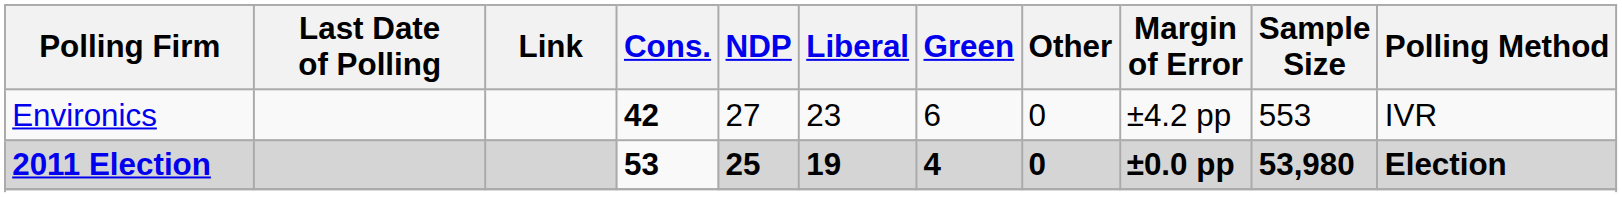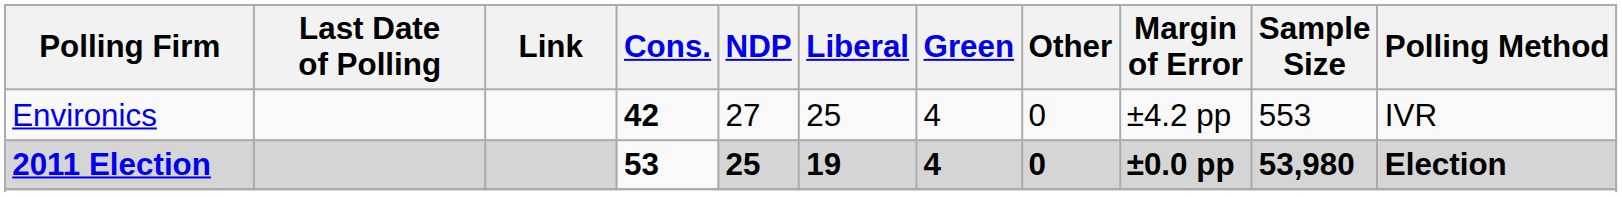Environics | Liberal: 23 -> 25
Environics | Green: 6 -> 4
